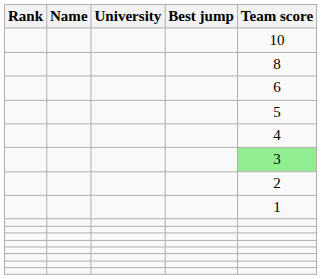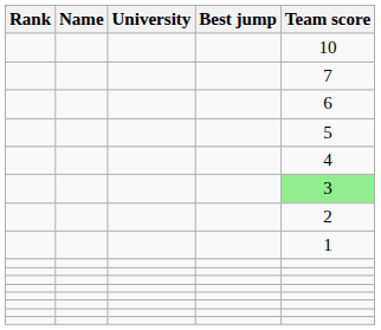row 3 | Team score: 8 -> 7
